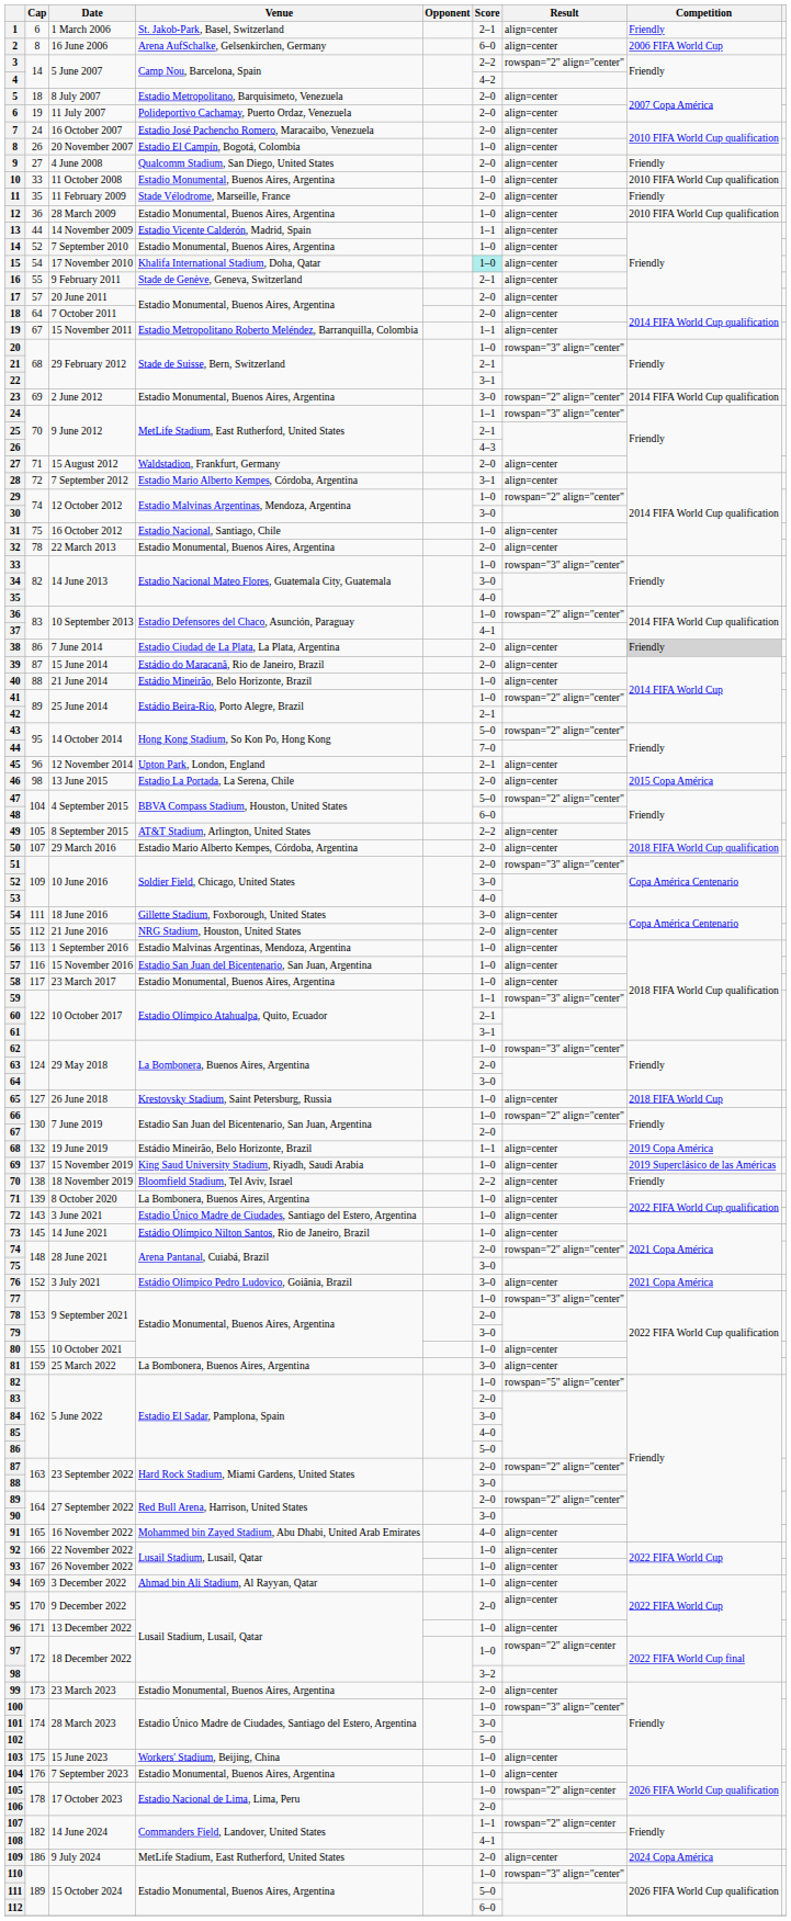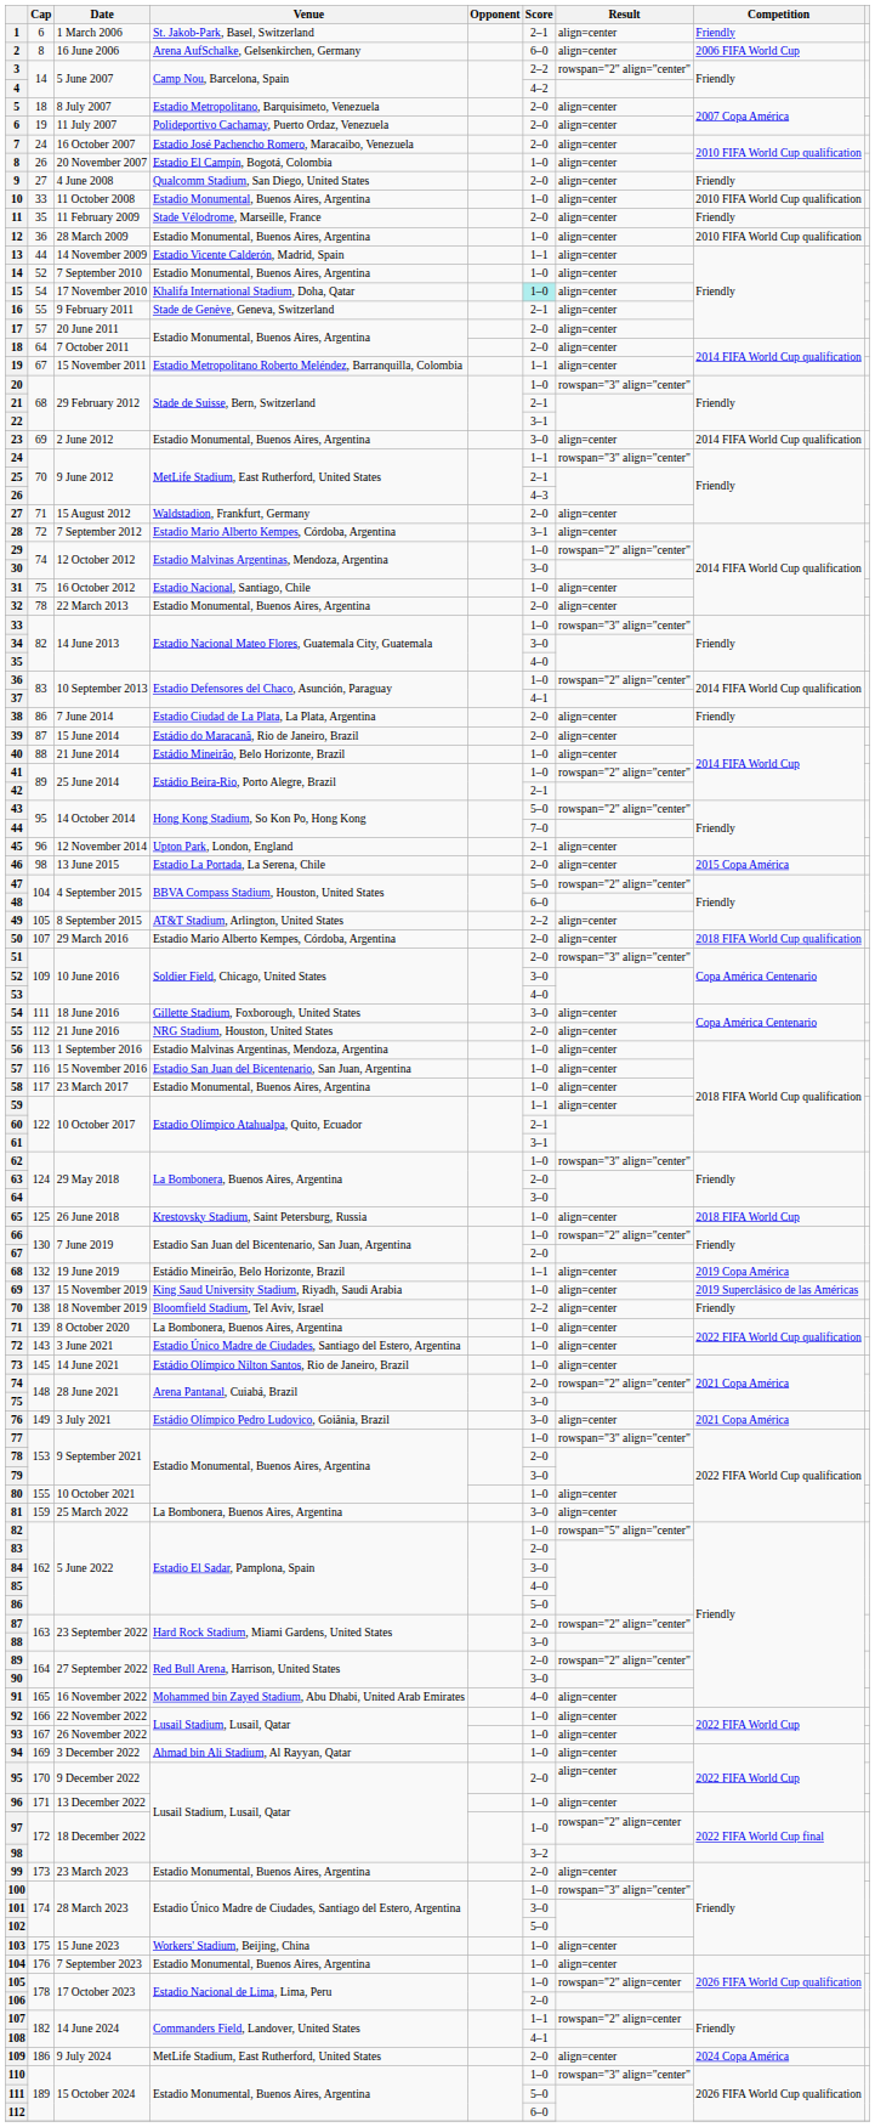23 | Result: rowspan="2" align="center" -> align=center
38 | Competition: lightgrey background -> no background
59 | Result: rowspan="3" align="center" -> align=center
65 | Cap: 127 -> 125
76 | Cap: 152 -> 149
